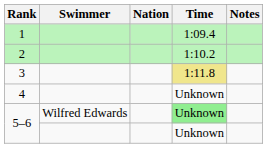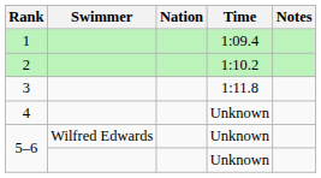3 | Time: khaki background -> no background
5–6 / Wilfred Edwards | Time: lightgreen background -> no background
